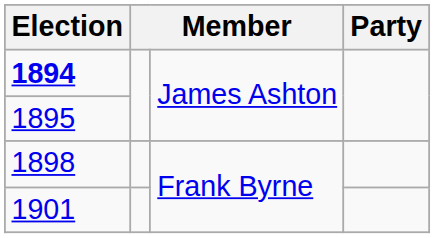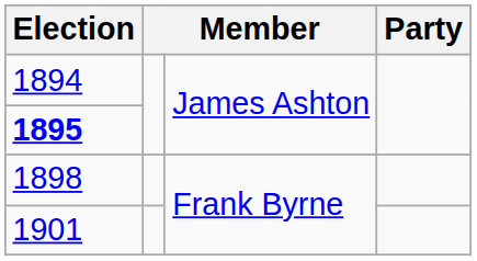1894 | Election: bold -> normal
1895 | Election: normal -> bold
